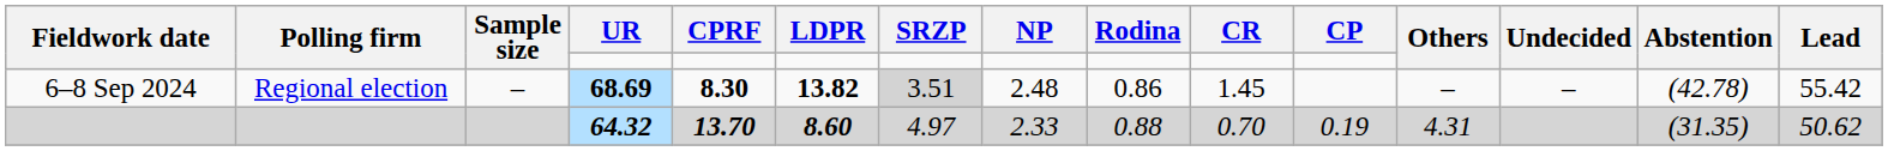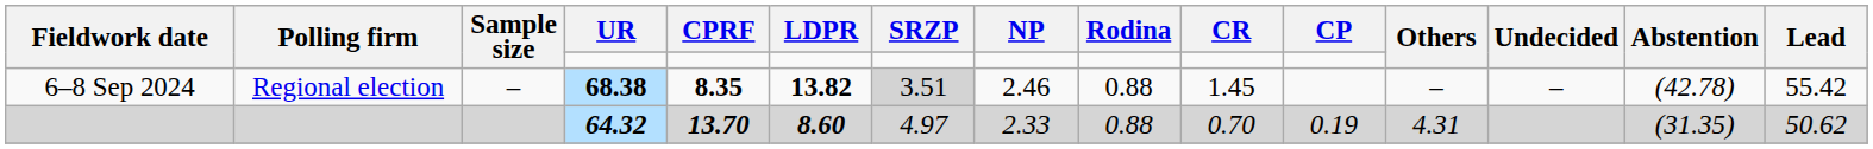6–8 Sep 2024 | UR: 68.69 -> 68.38
6–8 Sep 2024 | CPRF: 8.30 -> 8.35
6–8 Sep 2024 | NP: 2.48 -> 2.46
6–8 Sep 2024 | Rodina: 0.86 -> 0.88
